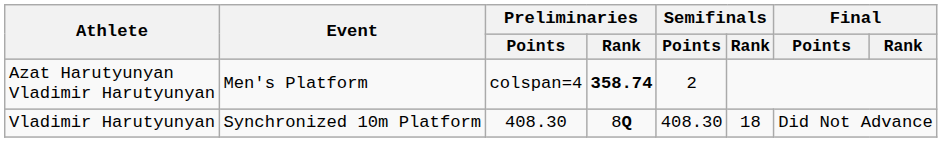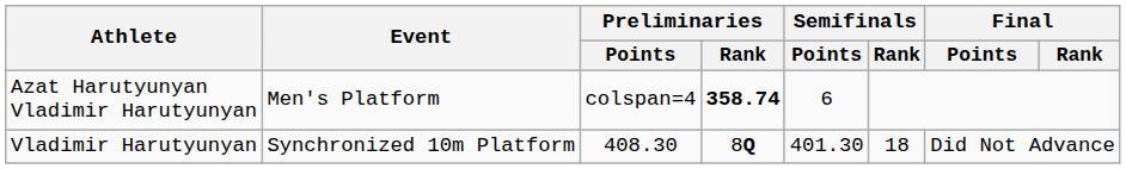Azat Harutyunyan Vladimir Harutyunyan | Semifinals / Points: 2 -> 6
Vladimir Harutyunyan | Semifinals / Points: 408.30 -> 401.30
